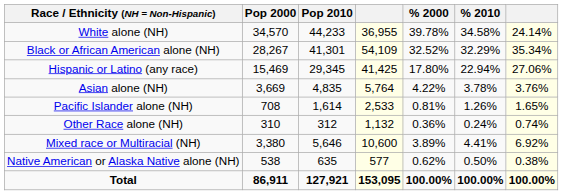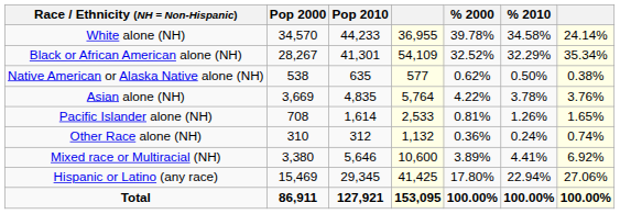rows swapped: Native American or Alaska Native alone (NH) <-> Hispanic or Latino (any race)
